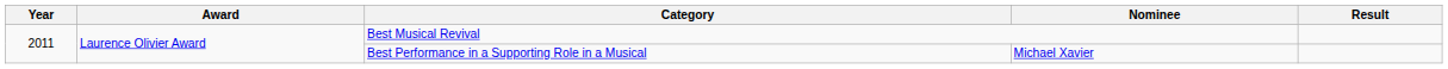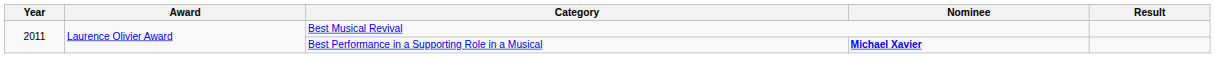Best Performance in a Supporting Role in a Musical | Nominee: normal -> bold
